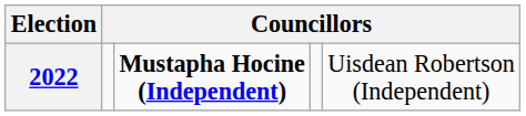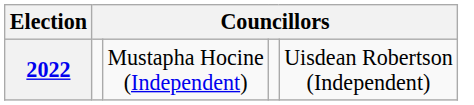2022 | column 3: bold -> normal
